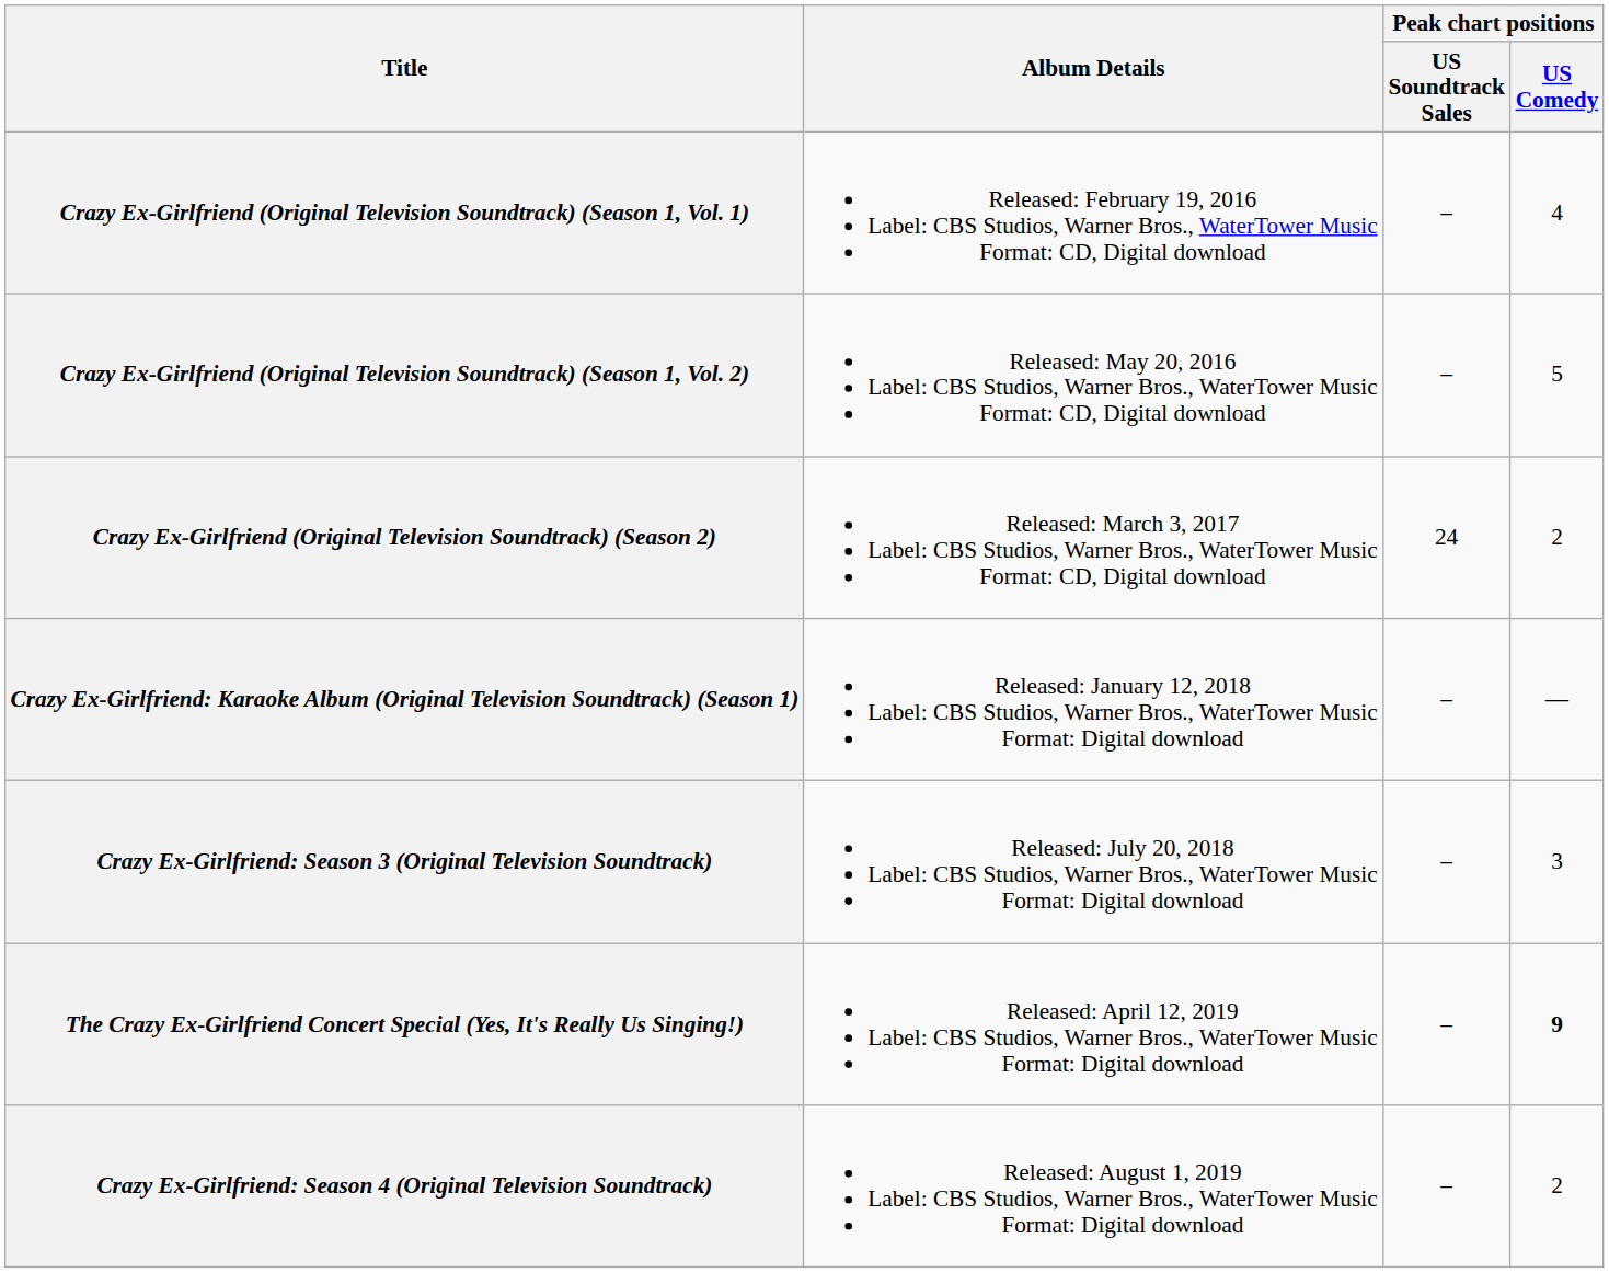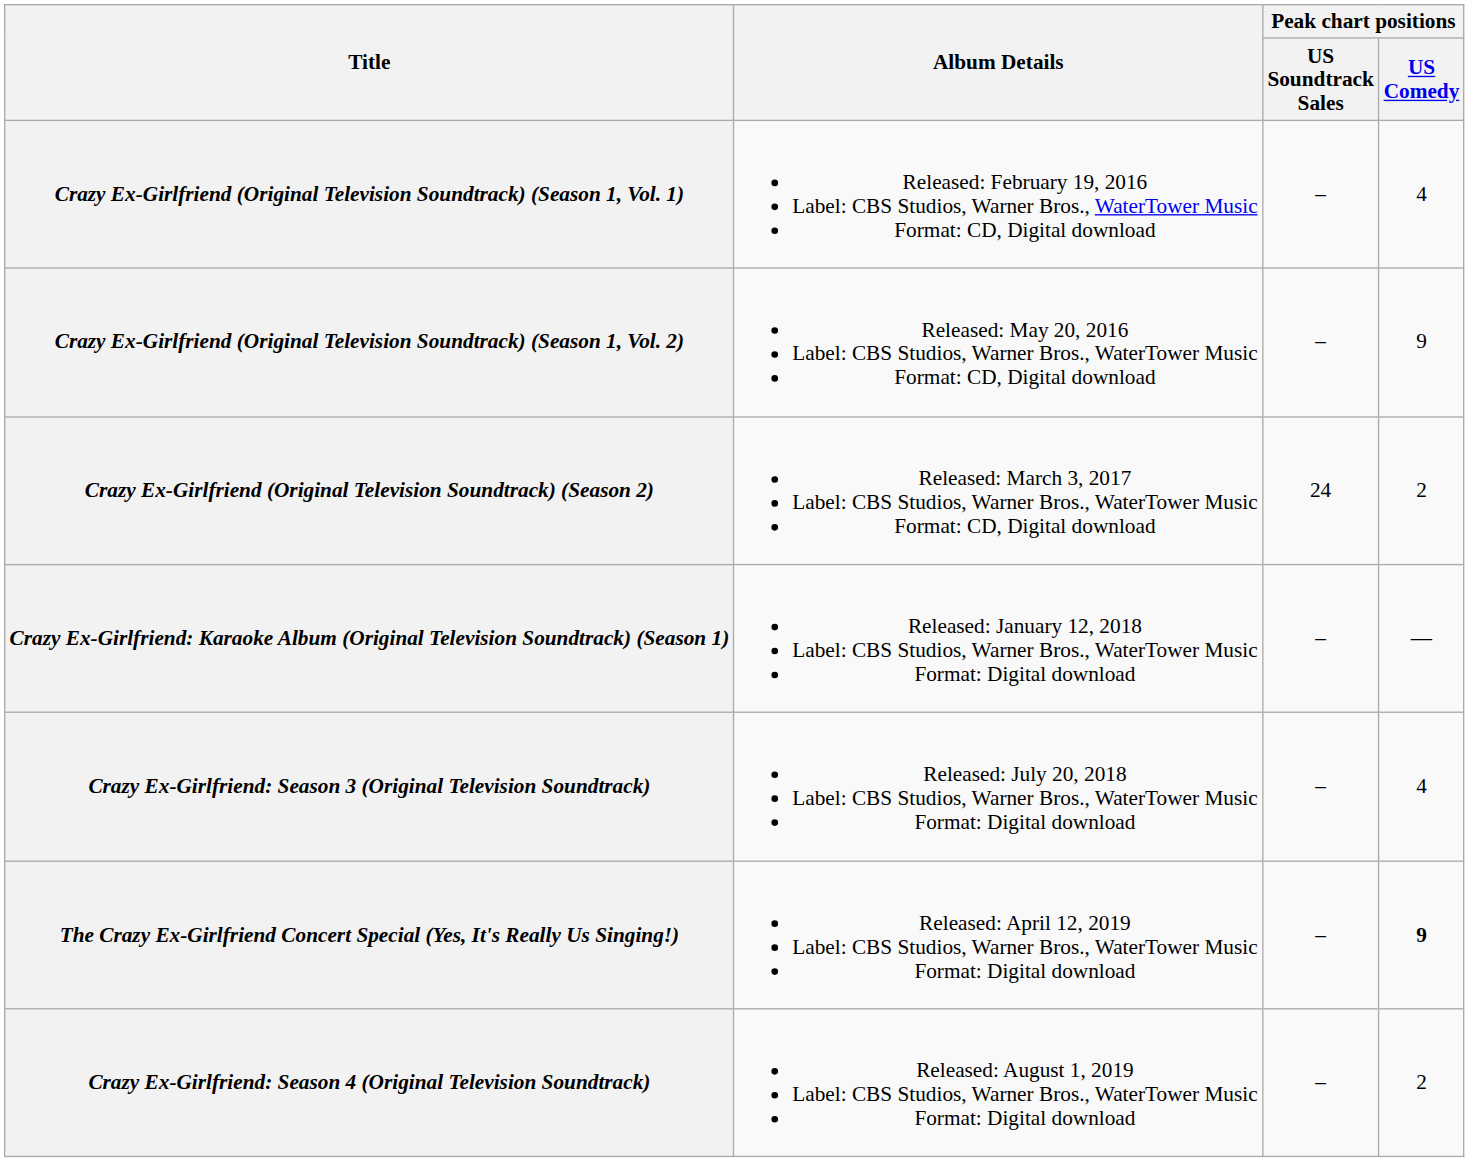row 4 | Peak chart positions / US Comedy: 5 -> 9
row 7 | Peak chart positions / US Comedy: 3 -> 4
